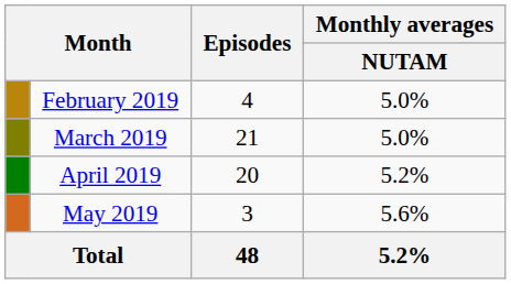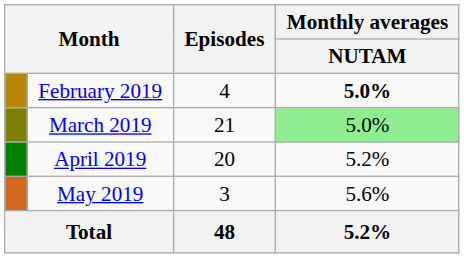February 2019 | Monthly averages / NUTAM: normal -> bold
March 2019 | Monthly averages / NUTAM: no background -> lightgreen background
